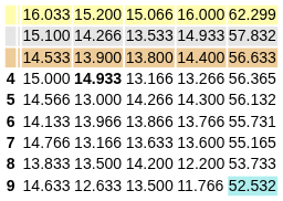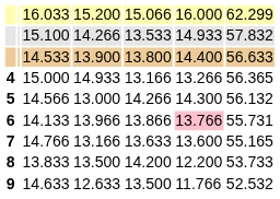15.000 | column 3: bold -> normal
14.133 | column 5: no background -> pink background
14.633 | column 6: paleturquoise background -> no background
